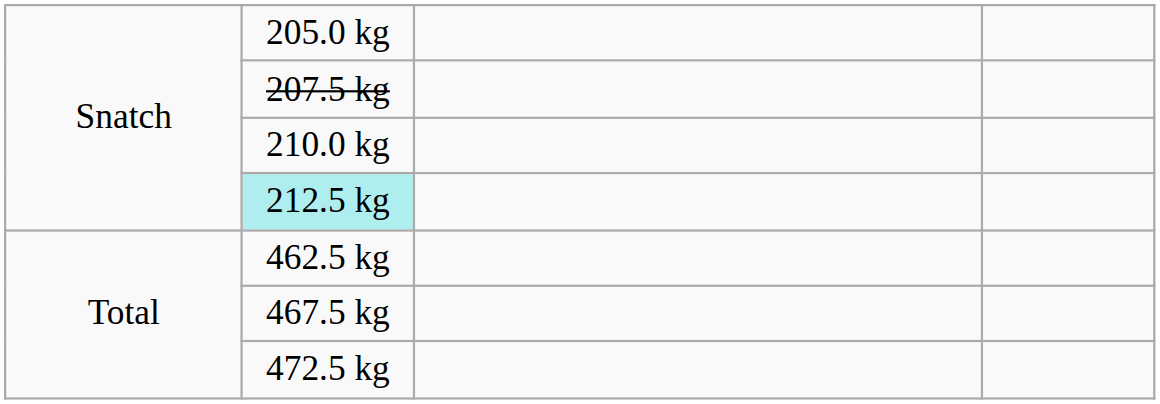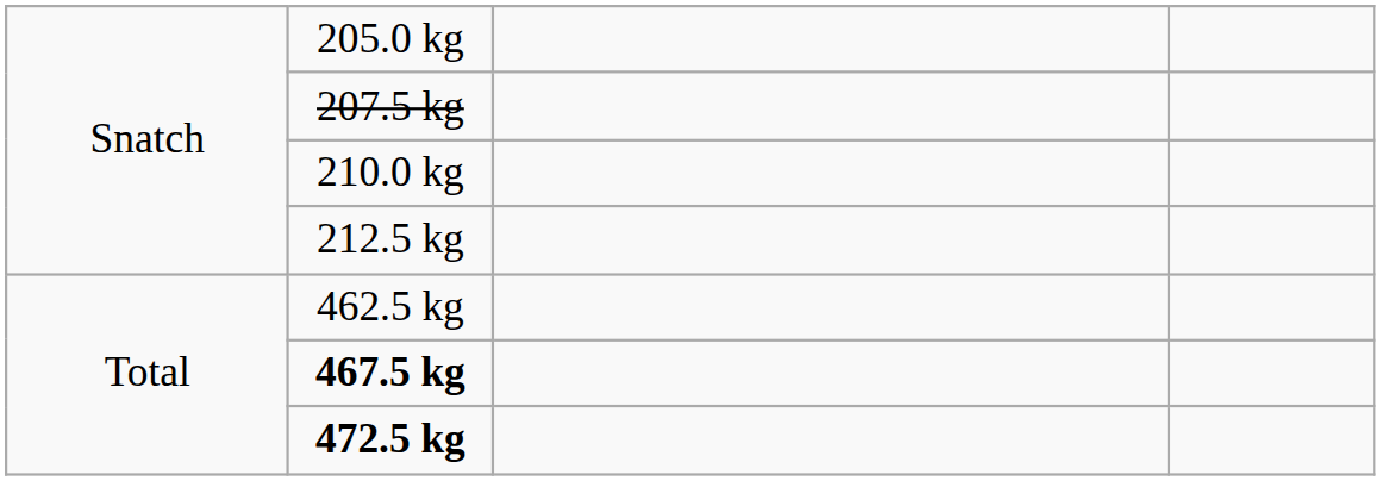212.5 kg | column 2: paleturquoise background -> no background
467.5 kg | column 2: normal -> bold
472.5 kg | column 2: normal -> bold
